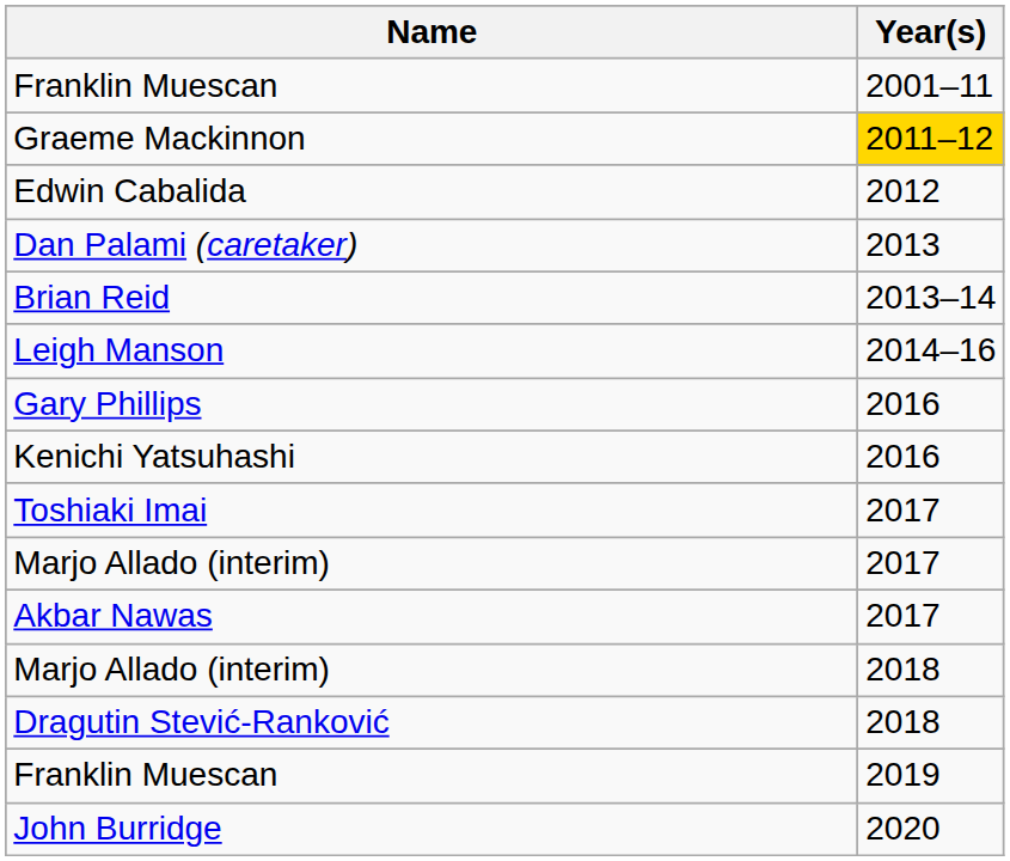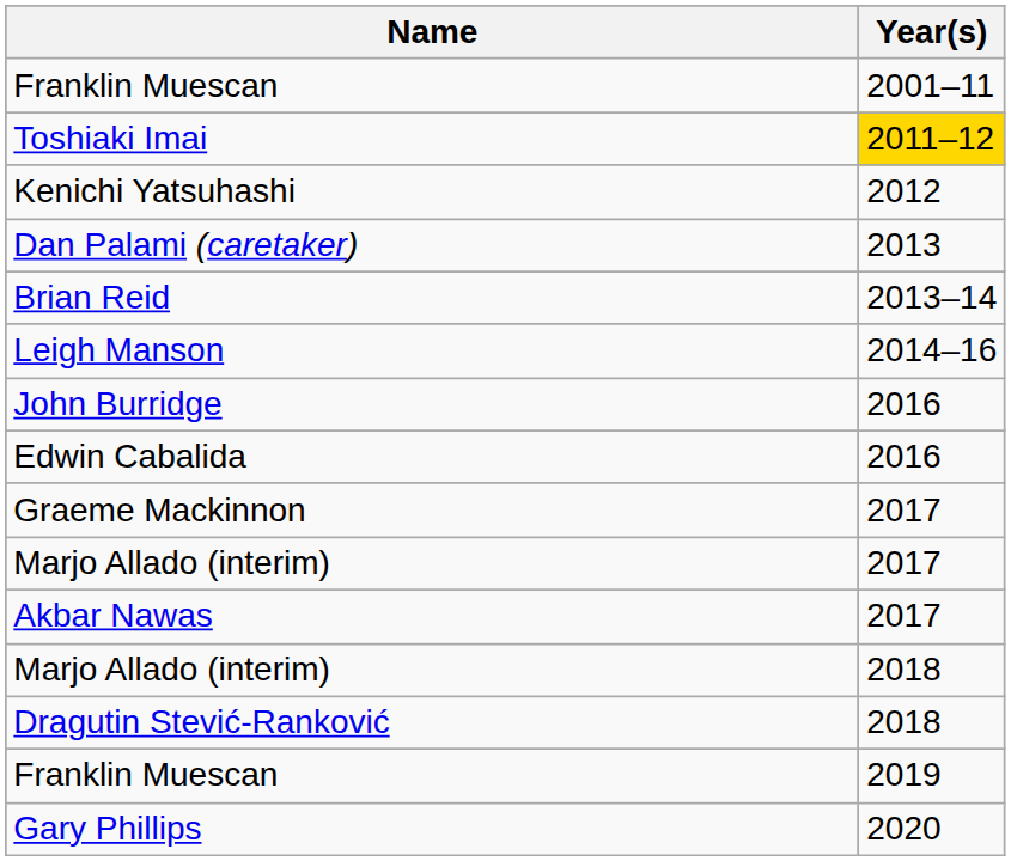row 3 | Name: Graeme Mackinnon -> Toshiaki Imai
row 4 | Name: Edwin Cabalida -> Kenichi Yatsuhashi
row 8 | Name: Gary Phillips -> John Burridge
row 9 | Name: Kenichi Yatsuhashi -> Edwin Cabalida
row 10 | Name: Toshiaki Imai -> Graeme Mackinnon
row 16 | Name: John Burridge -> Gary Phillips
